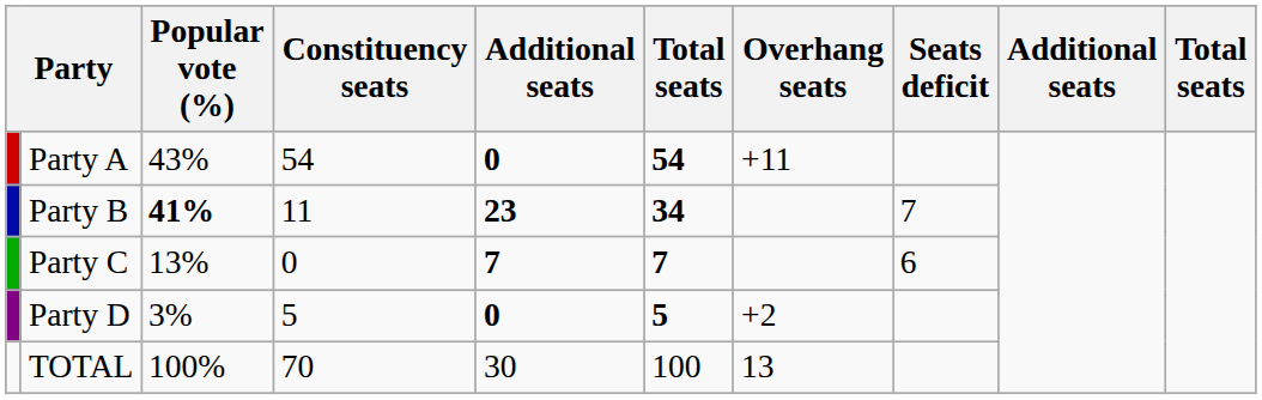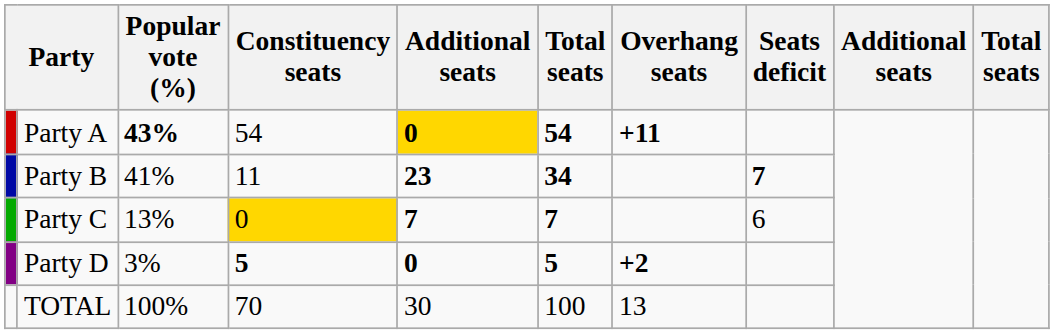Party A | Popular vote (%): normal -> bold
Party A | column 5: no background -> gold background
Party A | Overhang seats: normal -> bold
Party B | Popular vote (%): bold -> normal
Party B | Seats deficit: normal -> bold
Party C | Constituency seats: no background -> gold background
Party D | Constituency seats: normal -> bold
Party D | Overhang seats: normal -> bold
